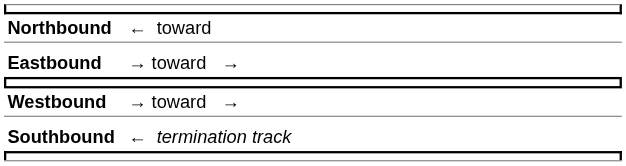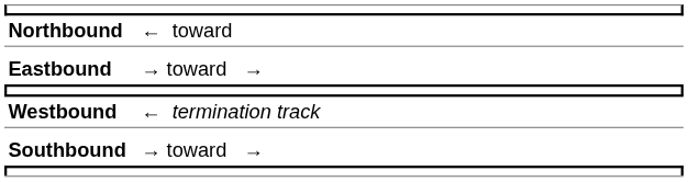row 3 | column 2: → toward → -> ← termination track
row 4 | column 2: ← termination track -> → toward →
